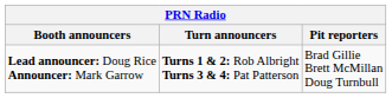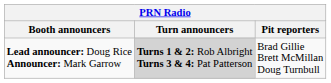Lead announcer: Doug Rice Announcer: Mark Garrow | Turn announcers: no background -> lightgrey background
